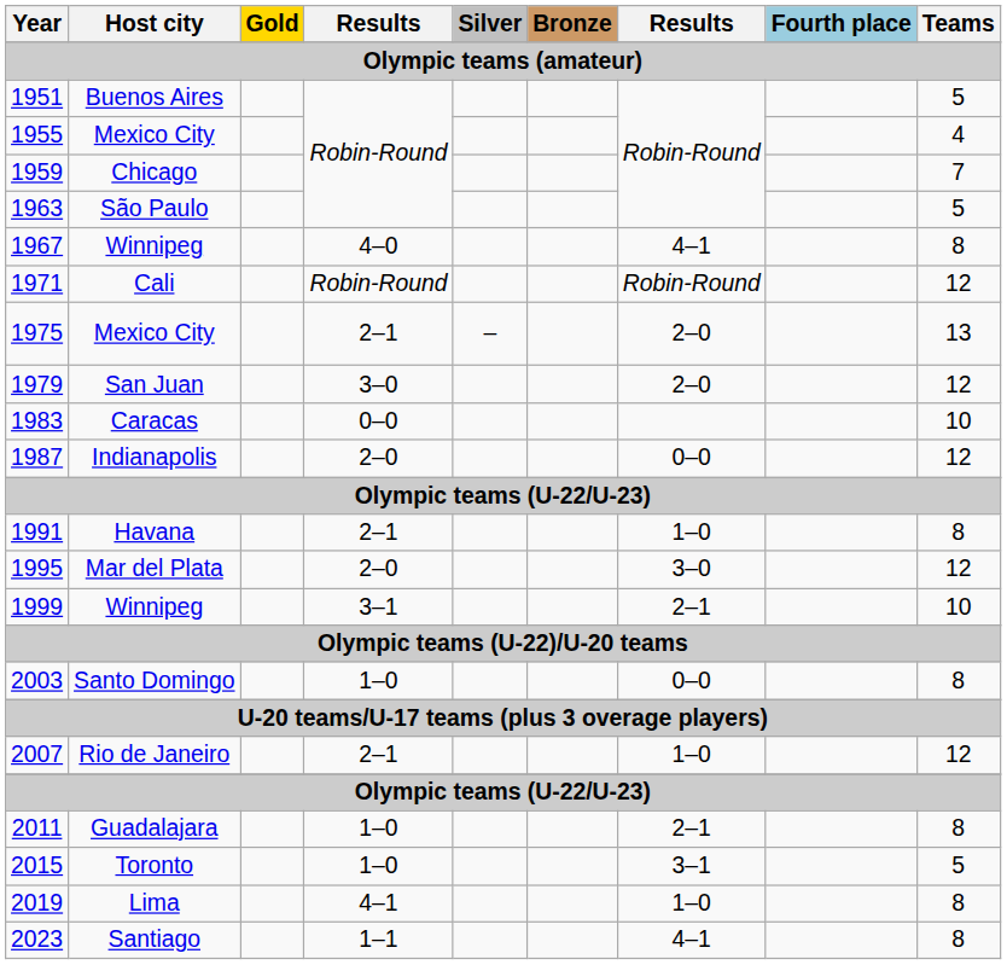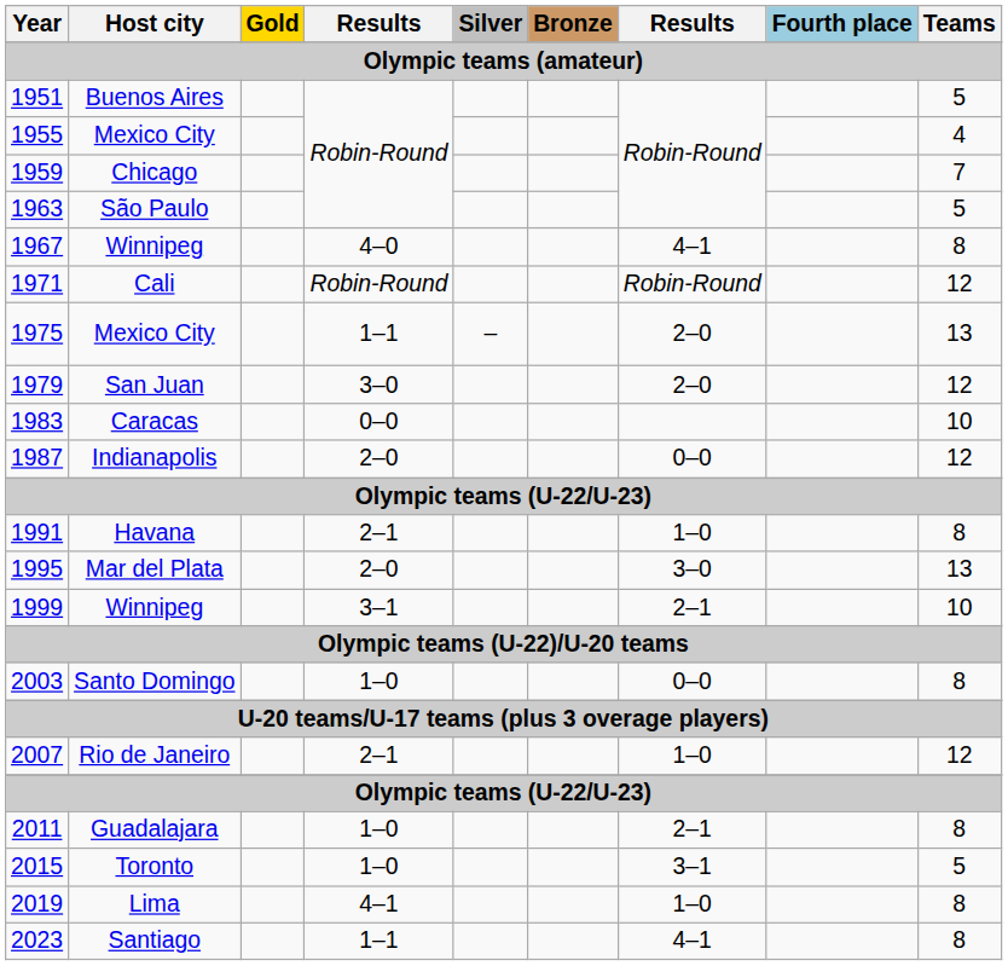1975 | column 4: 2–1 -> 1–1
1995 | Teams: 12 -> 13
